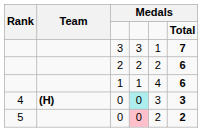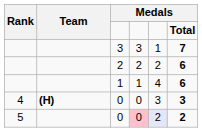4 / 0 | column 4: paleturquoise background -> no background
5 / 0 | column 5: no background -> lavender background
